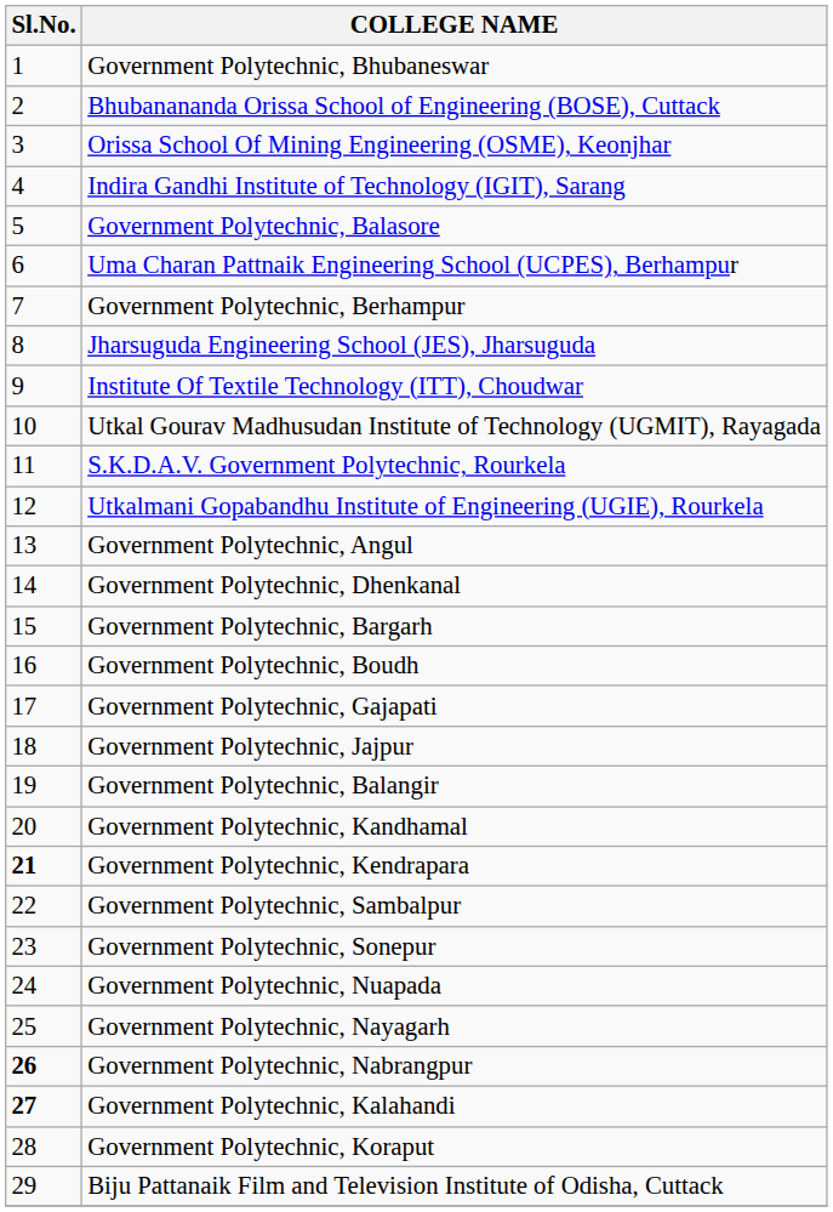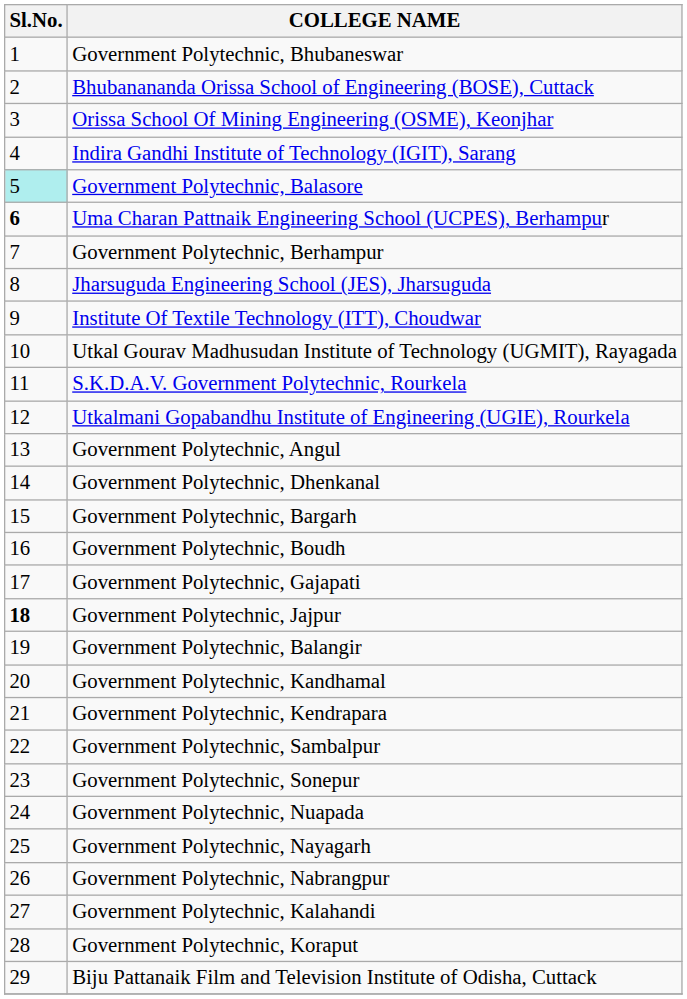Government Polytechnic, Balasore | Sl.No.: no background -> paleturquoise background
Uma Charan Pattnaik Engineering School (UCPES), Berhampur | Sl.No.: normal -> bold
Government Polytechnic, Jajpur | Sl.No.: normal -> bold
Government Polytechnic, Kendrapara | Sl.No.: bold -> normal
Government Polytechnic, Nabrangpur | Sl.No.: bold -> normal
Government Polytechnic, Kalahandi | Sl.No.: bold -> normal
